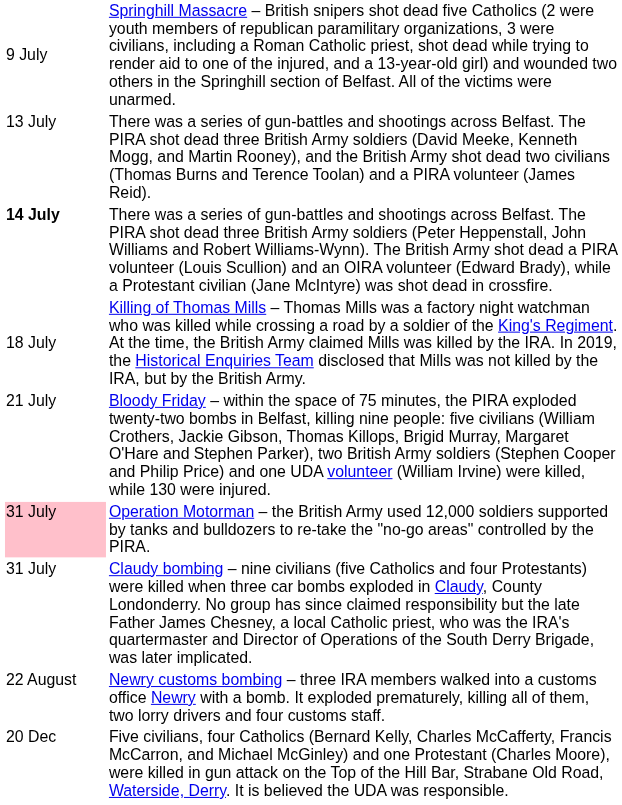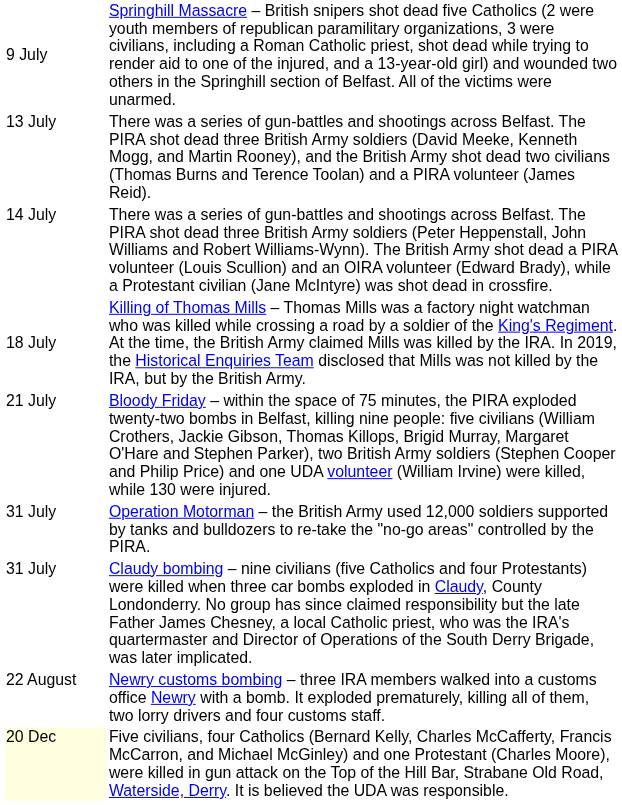row 3 | column 1: bold -> normal
row 6 | column 1: pink background -> no background
row 9 | column 1: no background -> lightyellow background
